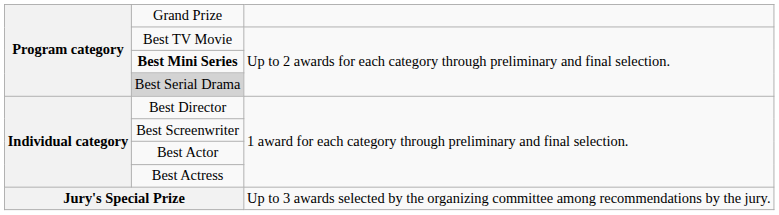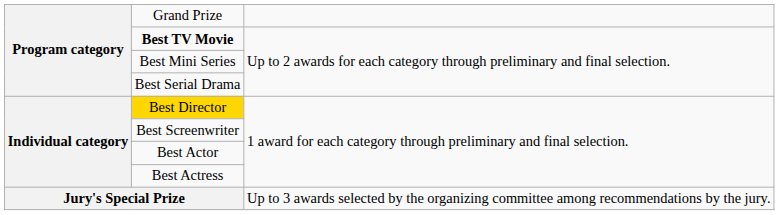Best TV Movie | column 2: normal -> bold
Best Mini Series | column 2: bold -> normal
Best Serial Drama | column 2: lightgrey background -> no background
Best Director | column 2: no background -> gold background
